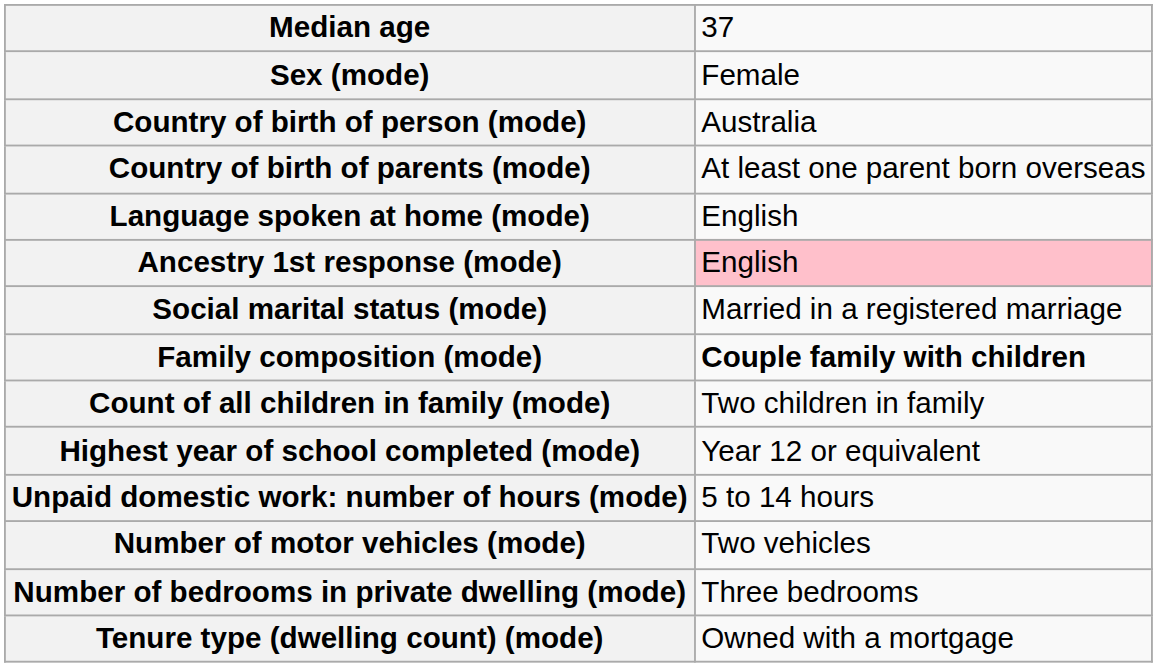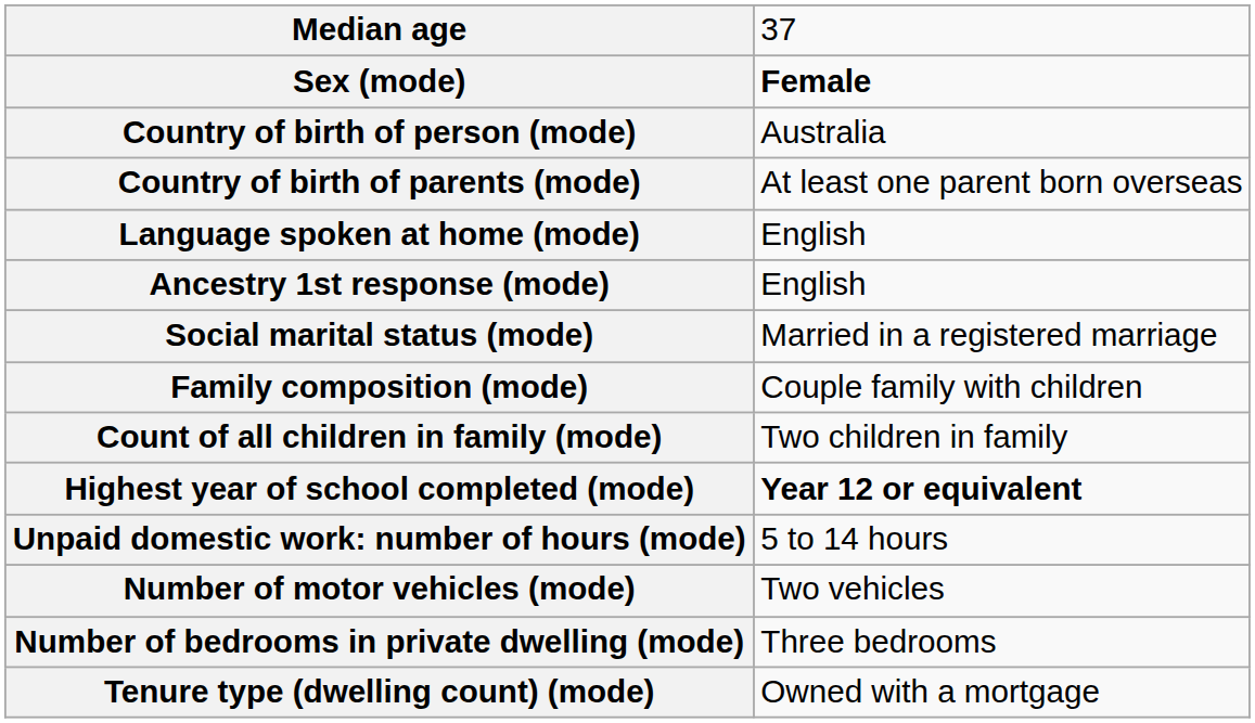Sex (mode) | column 2: normal -> bold
Ancestry 1st response (mode) | column 2: pink background -> no background
Family composition (mode) | column 2: bold -> normal
Highest year of school completed (mode) | column 2: normal -> bold
